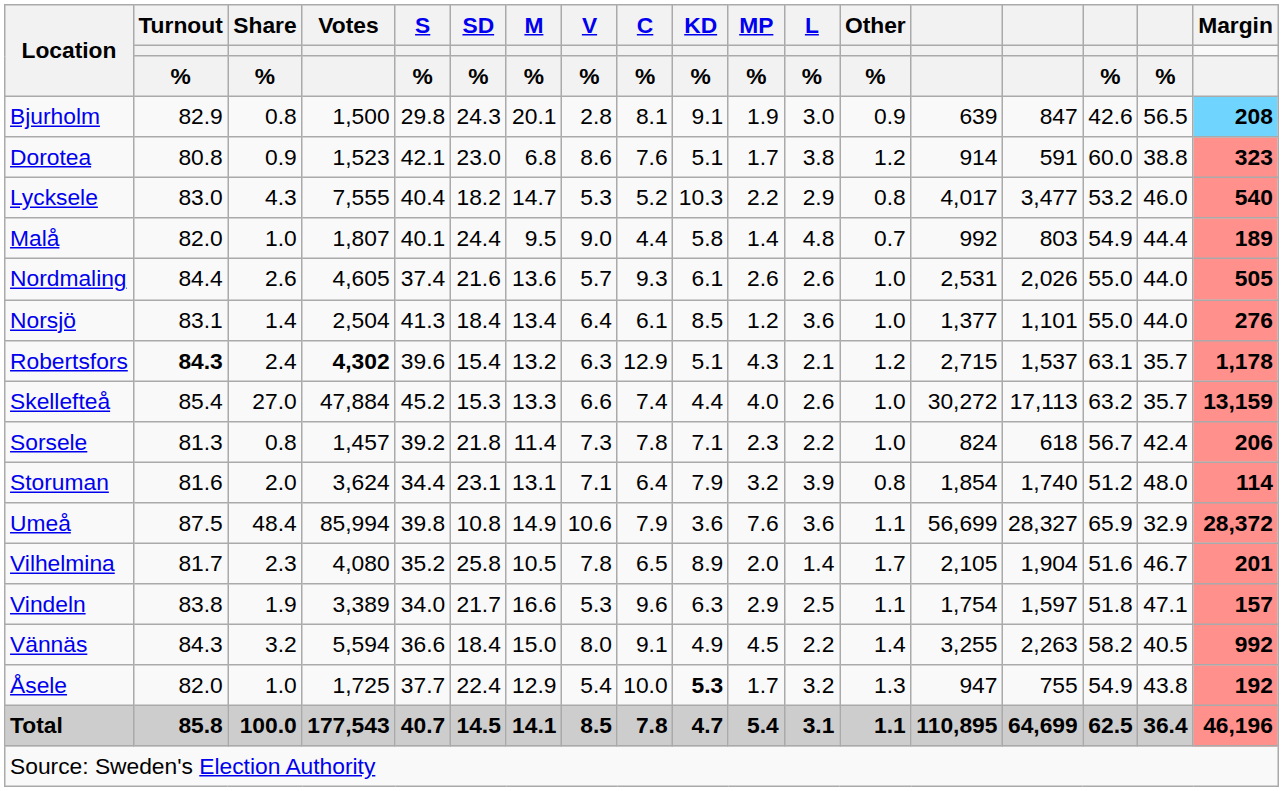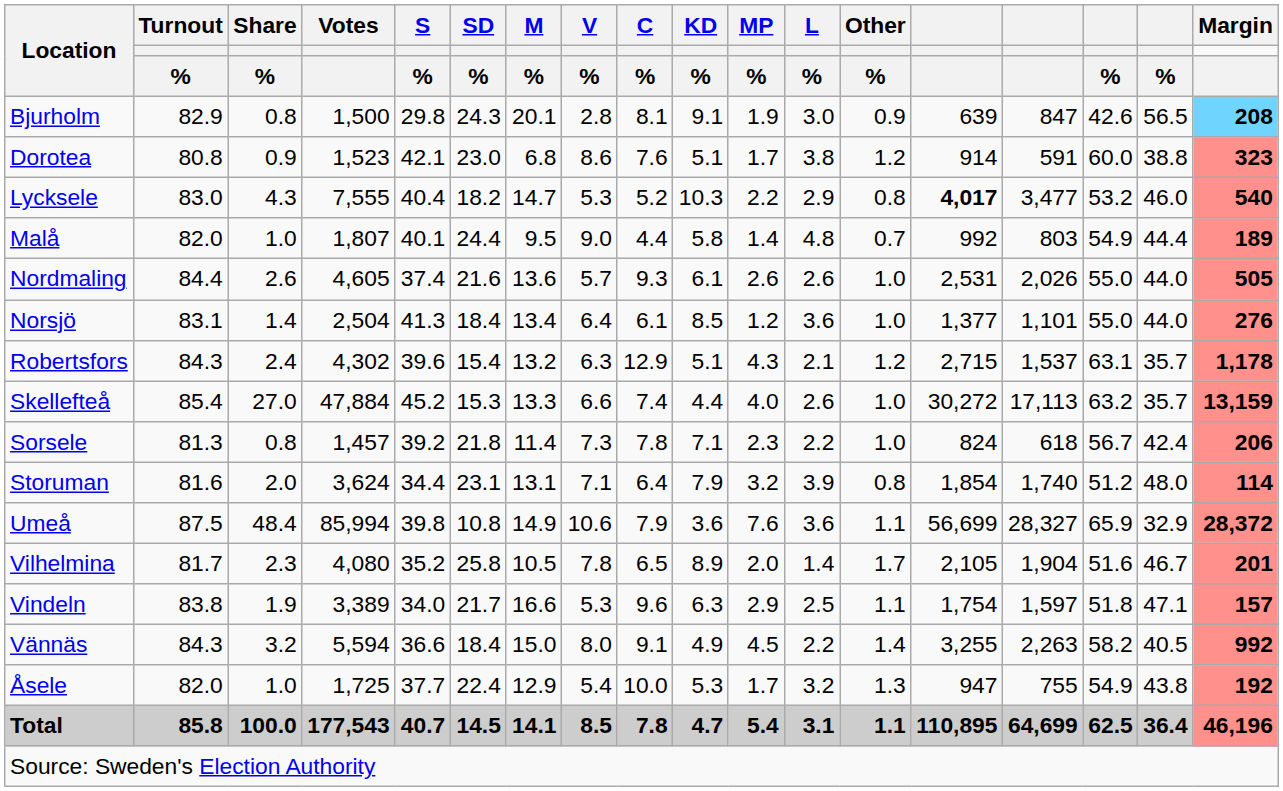Lycksele | column 14: normal -> bold
Robertsfors | Turnout / %: bold -> normal
Robertsfors | Votes: bold -> normal
Åsele | KD / %: bold -> normal
